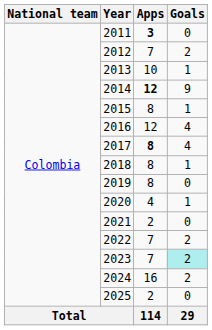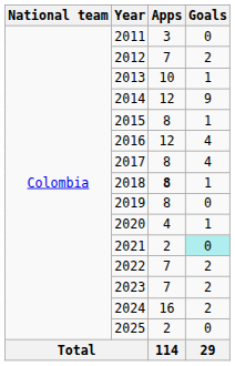2011 | Apps: bold -> normal
2014 | Apps: bold -> normal
2017 | Apps: bold -> normal
2018 | Apps: normal -> bold
2021 | Goals: no background -> paleturquoise background
2023 | Goals: paleturquoise background -> no background
